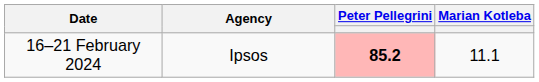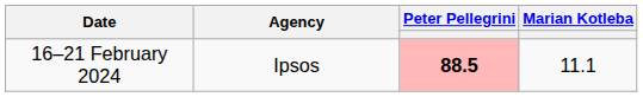16–21 February 2024 | Peter Pellegrini: 85.2 -> 88.5
